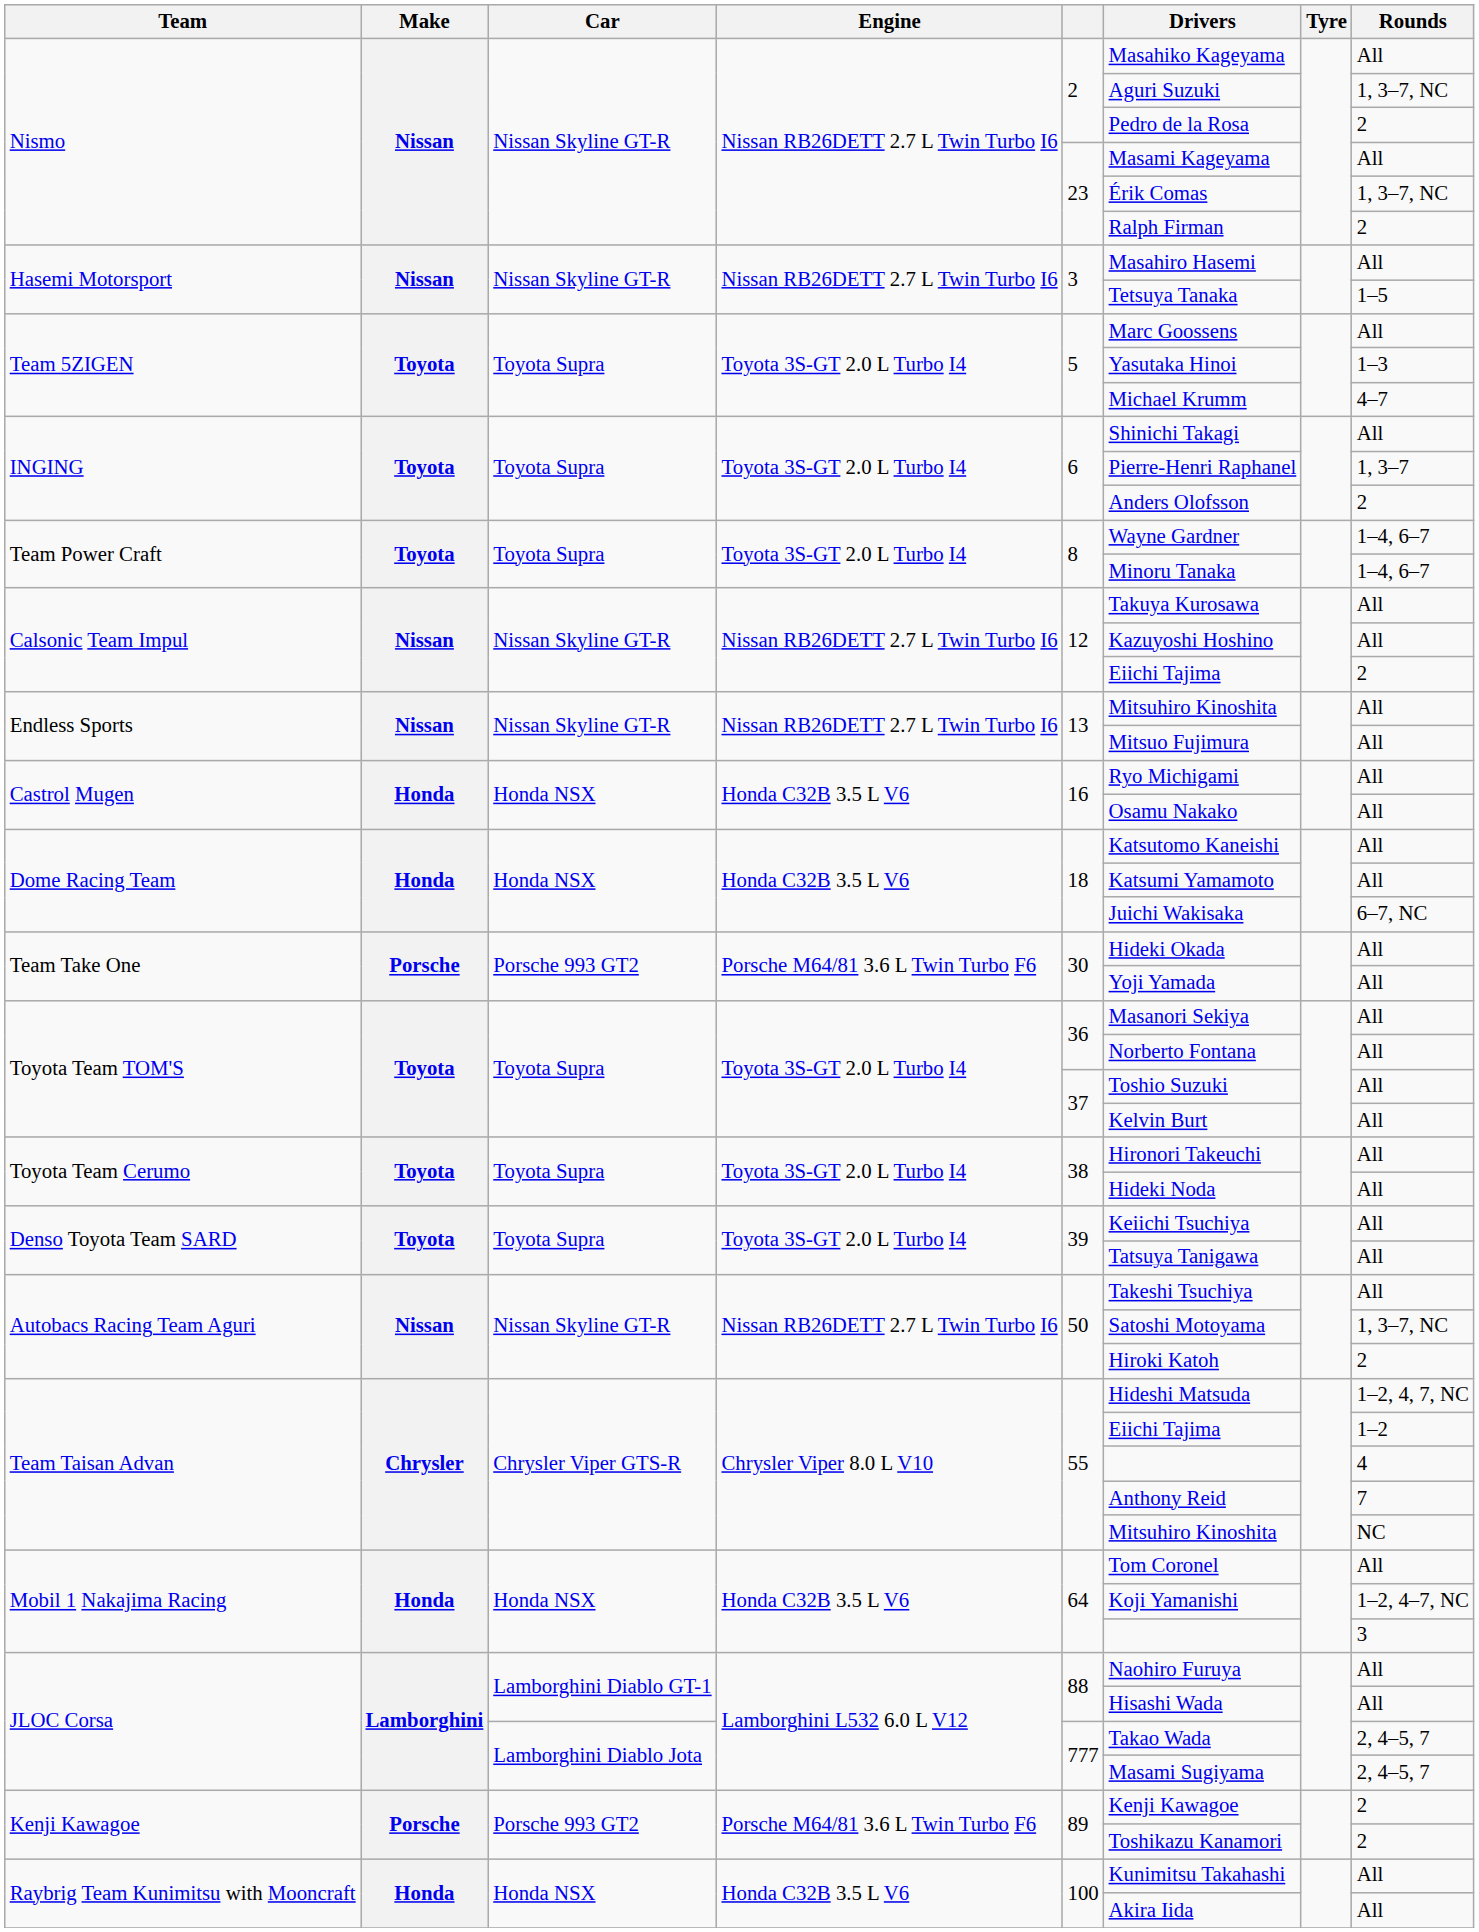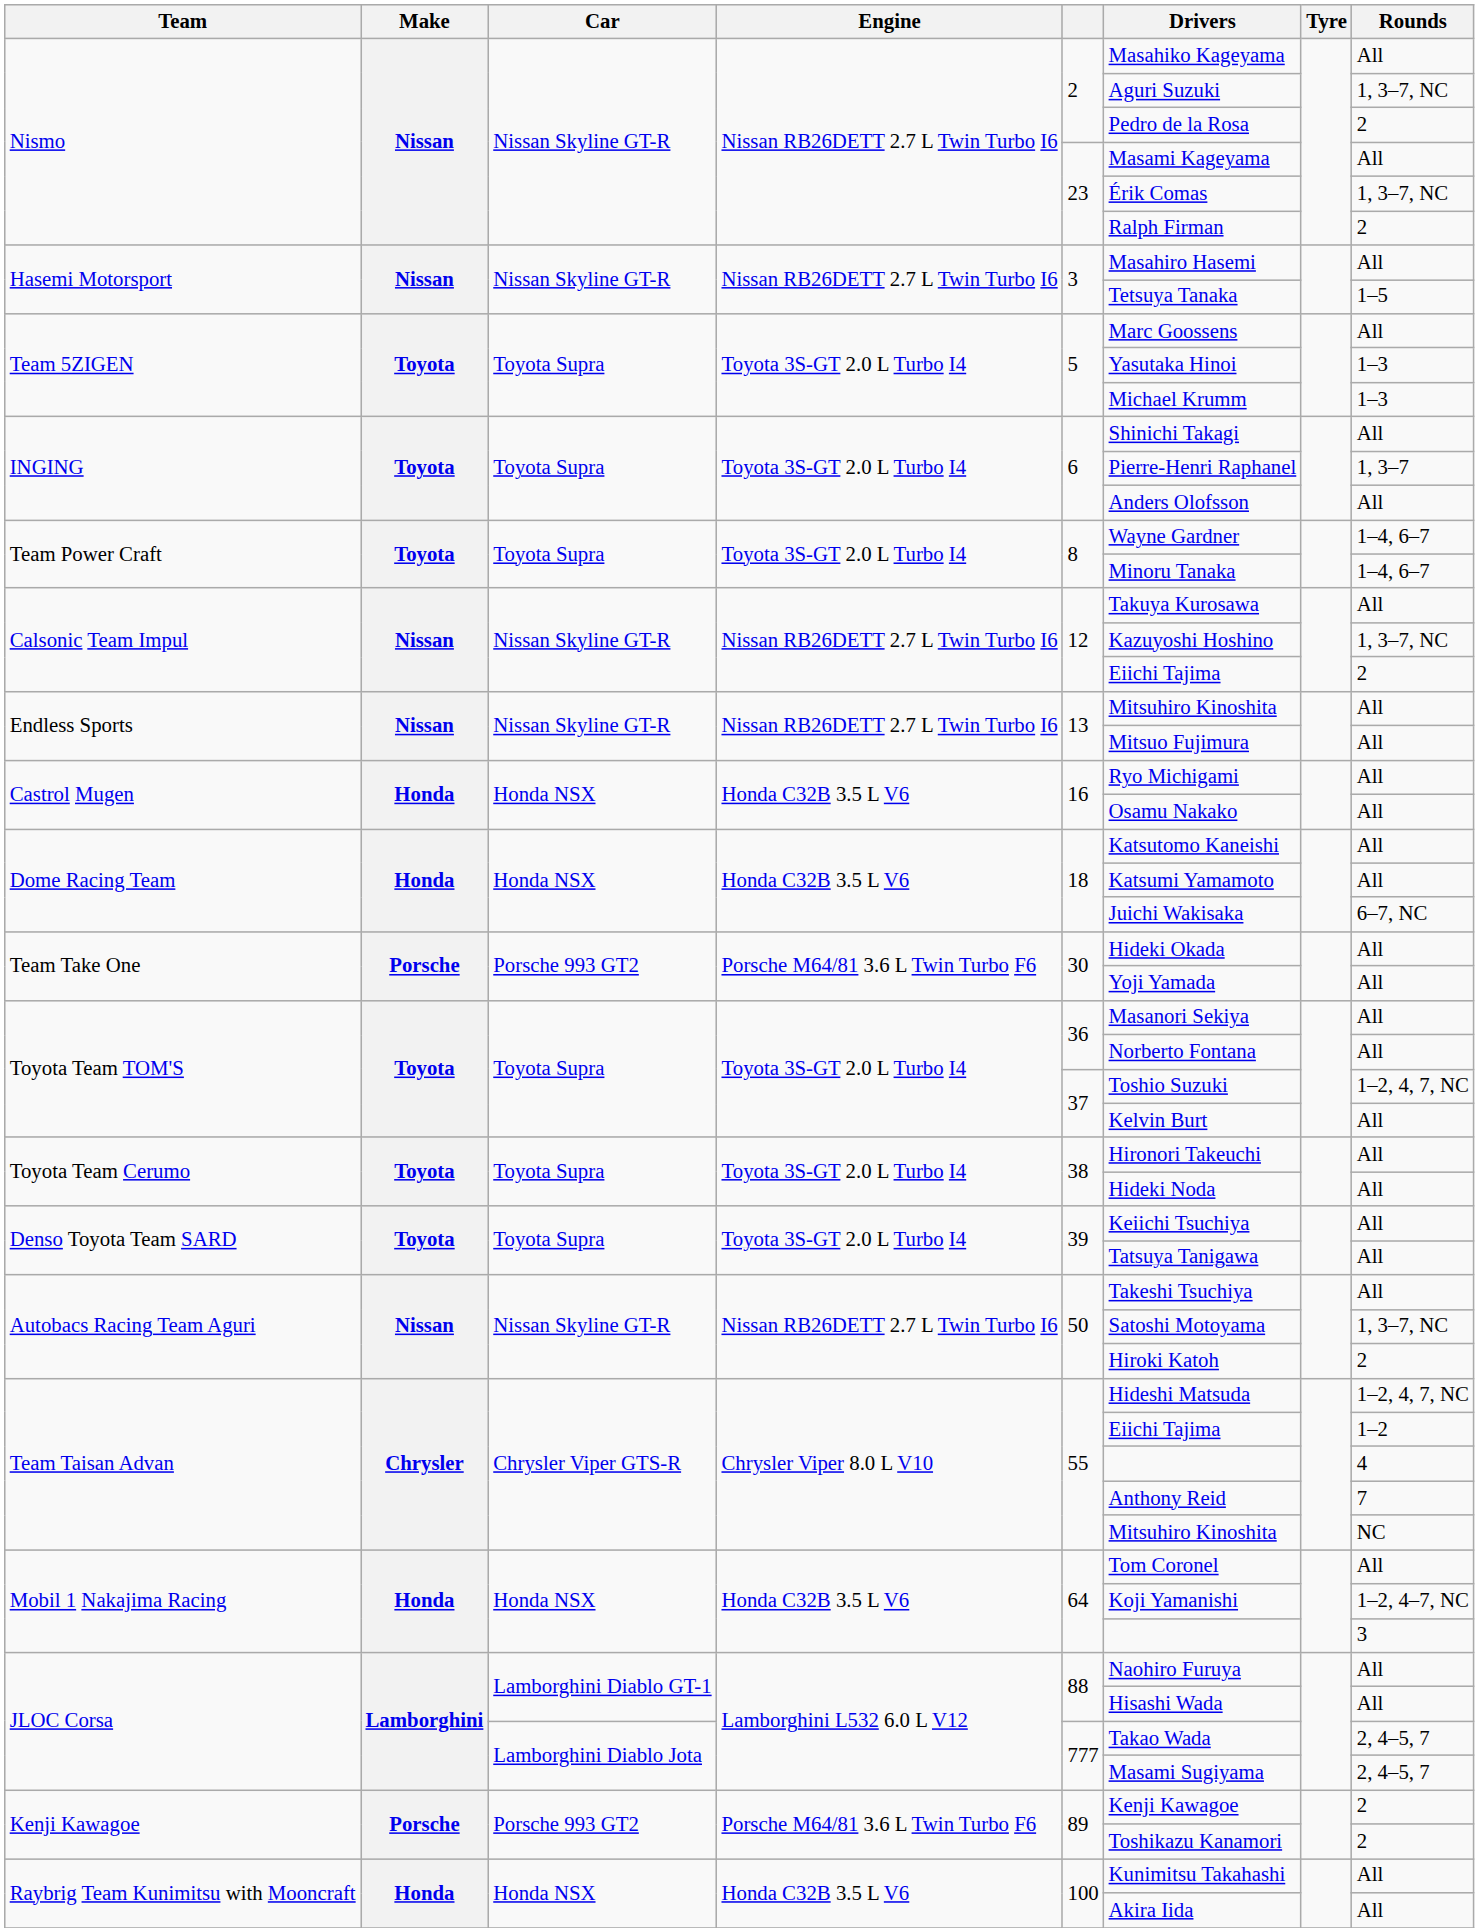row 12 | Rounds: 4–7 -> 1–3
row 15 | Rounds: 2 -> All
row 19 | Rounds: All -> 1, 3–7, NC
row 32 | Rounds: All -> 1–2, 4, 7, NC
